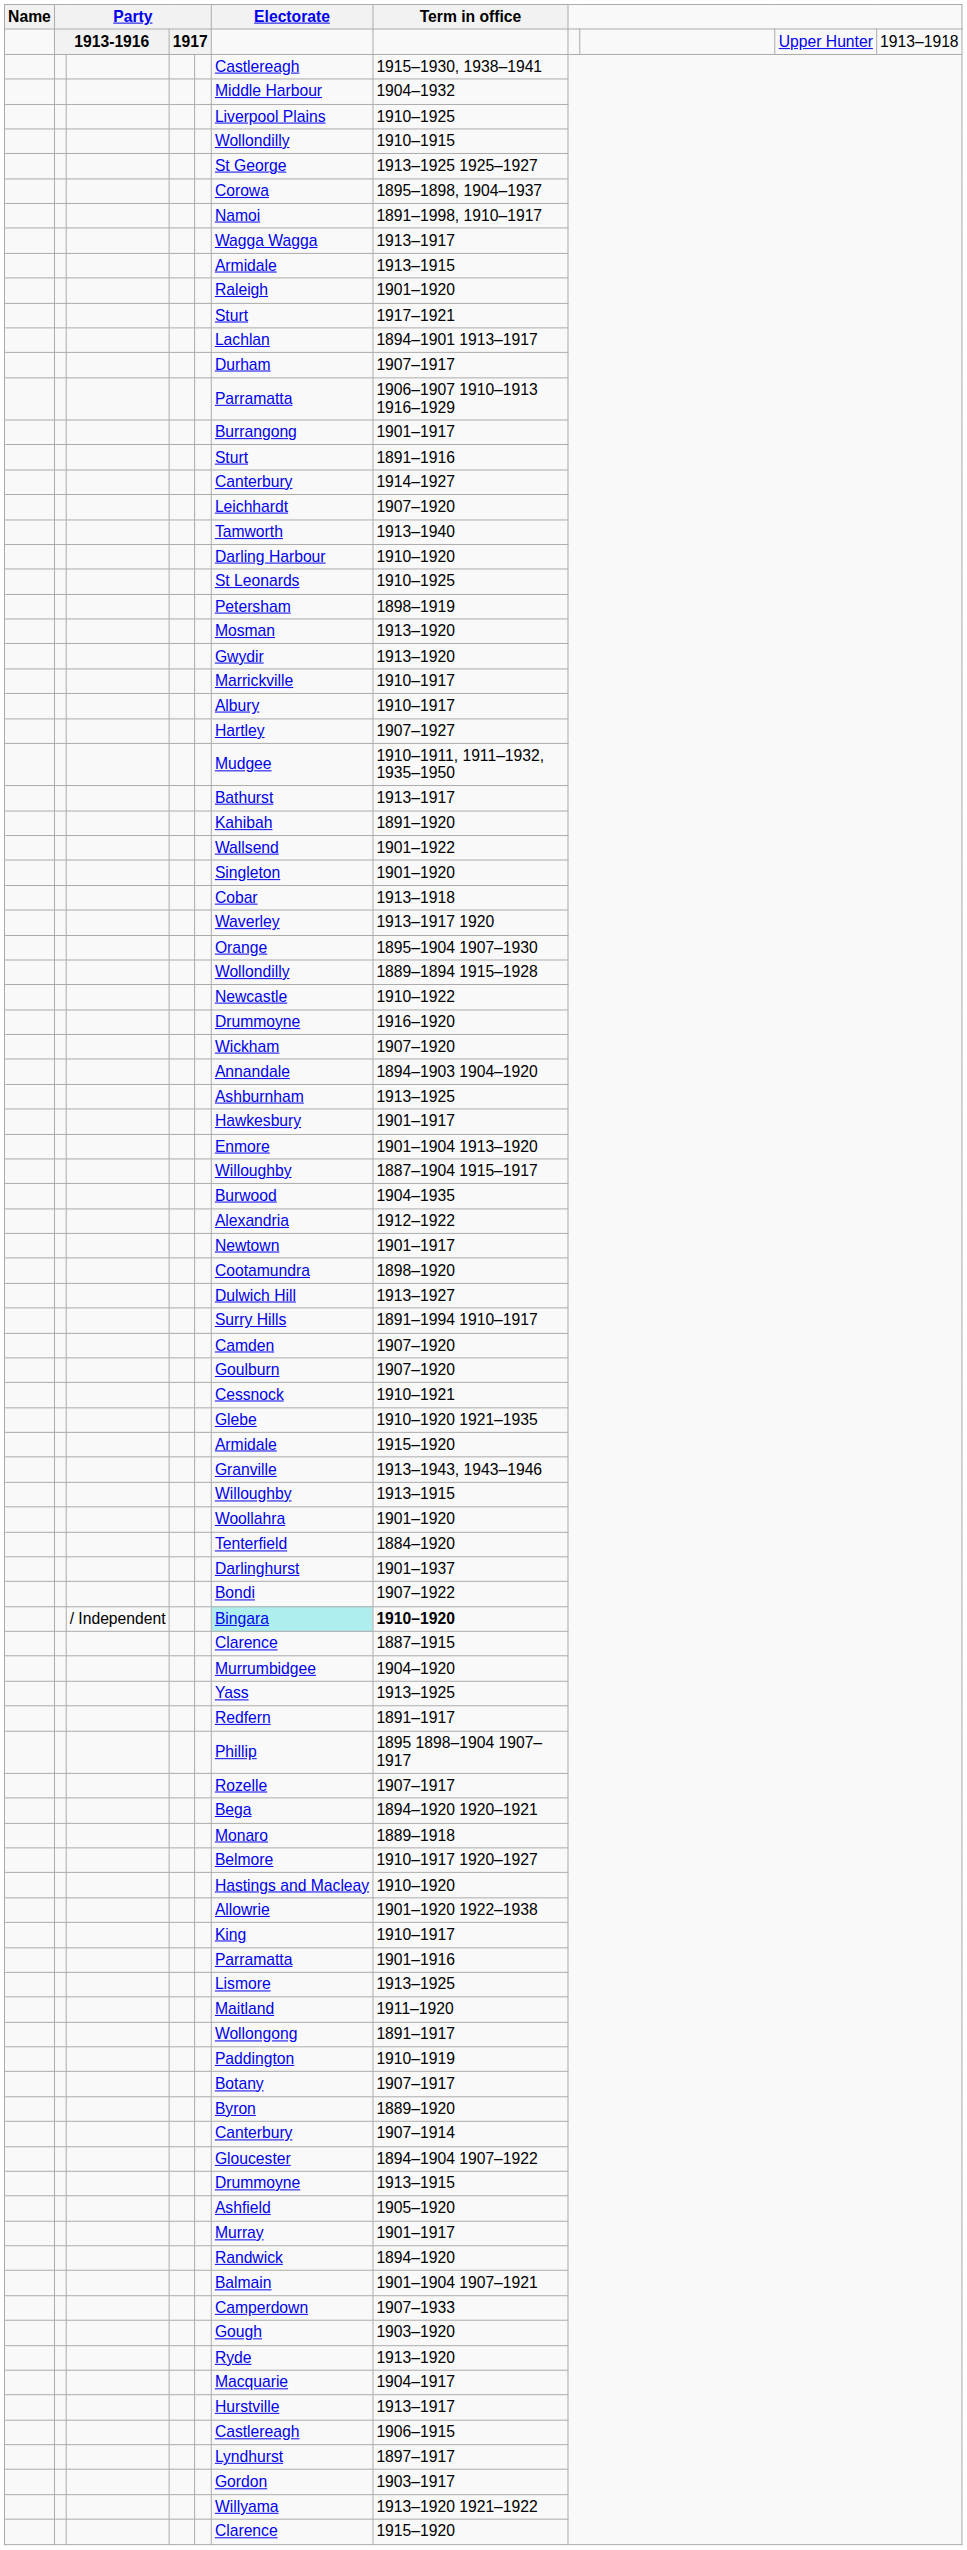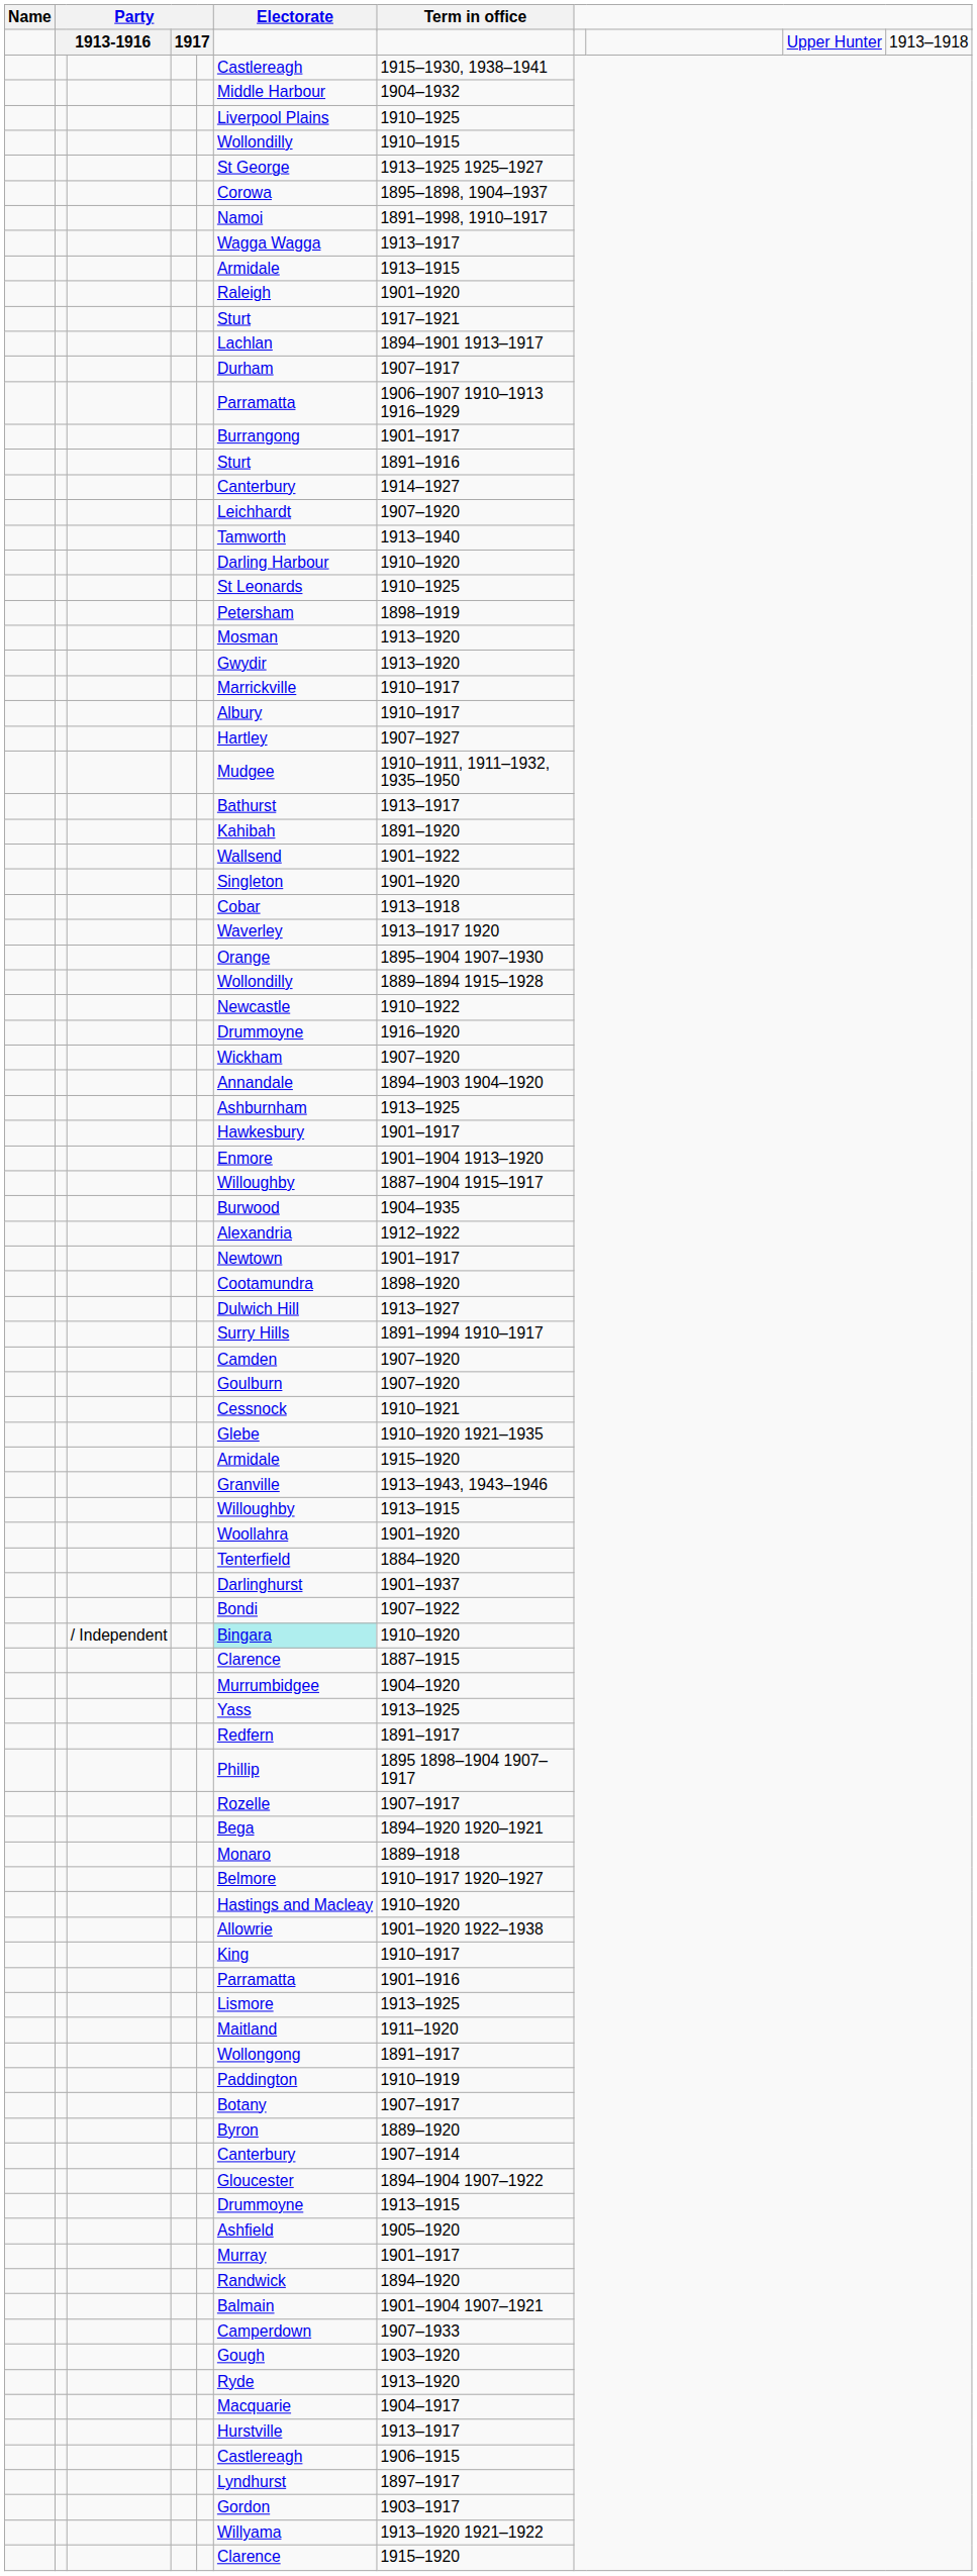/ Independent | Term in office: bold -> normal
